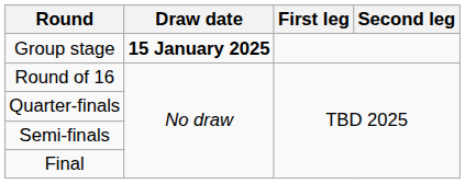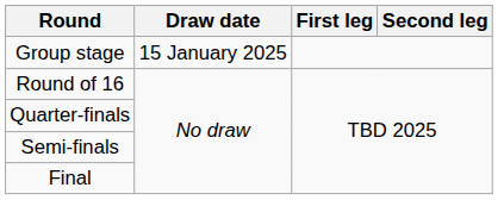Group stage | Draw date: bold -> normal
